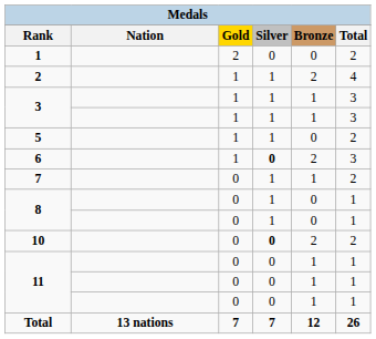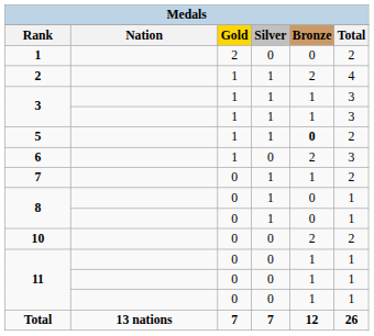5 | column 5: normal -> bold
6 | column 4: bold -> normal
10 | column 4: bold -> normal
